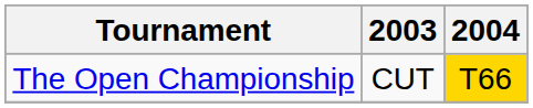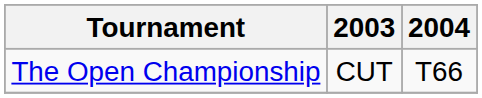The Open Championship | 2004: gold background -> no background
